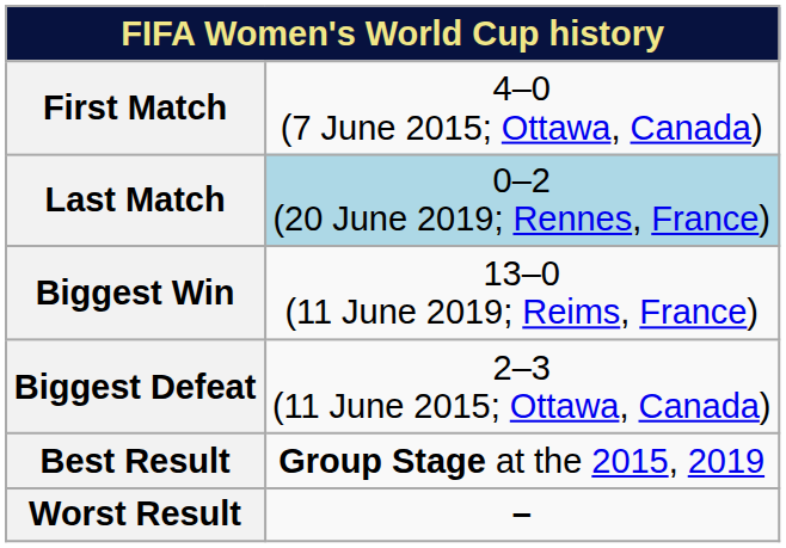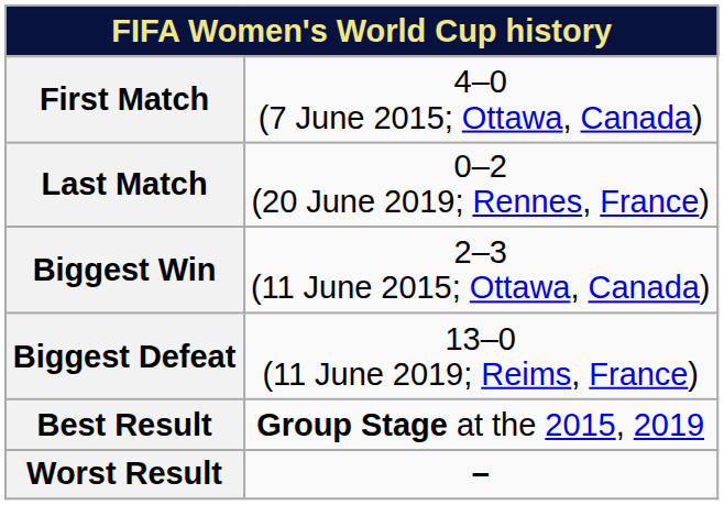Last Match | column 2: lightblue background -> no background
Biggest Win | column 2: 13–0 (11 June 2019; Reims, France) -> 2–3 (11 June 2015; Ottawa, Canada)
Biggest Defeat | column 2: 2–3 (11 June 2015; Ottawa, Canada) -> 13–0 (11 June 2019; Reims, France)
